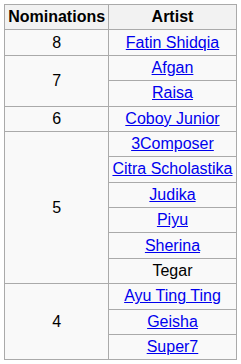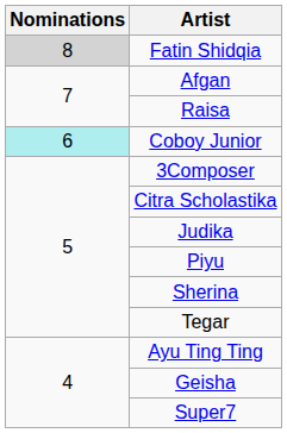Fatin Shidqia | Nominations: no background -> lightgrey background
Coboy Junior | Nominations: no background -> paleturquoise background
